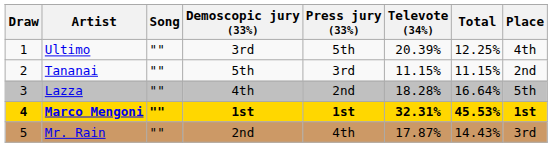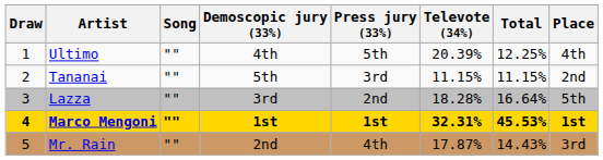Ultimo | Demoscopic jury (33%): 3rd -> 4th
Lazza | Demoscopic jury (33%): 4th -> 3rd
